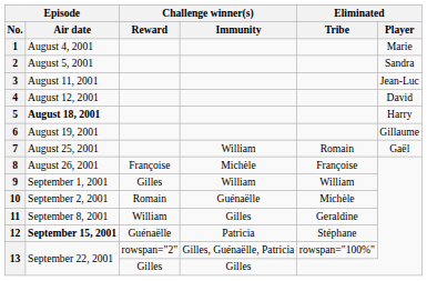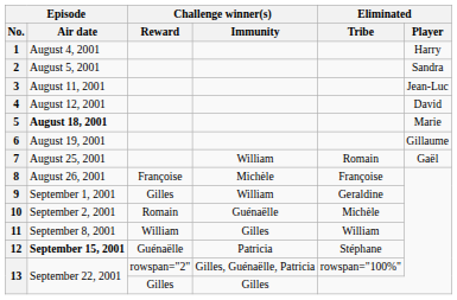1 | Eliminated / Player: Marie -> Harry
5 | Eliminated / Player: Harry -> Marie
9 | Eliminated / Tribe: William -> Geraldine
11 | Eliminated / Tribe: Geraldine -> William
